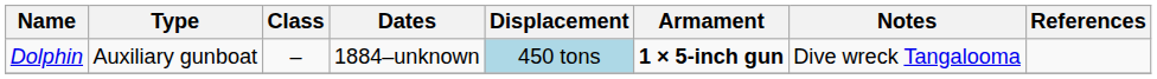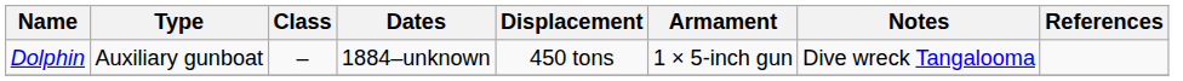Dolphin | Displacement: lightblue background -> no background
Dolphin | Armament: bold -> normal
